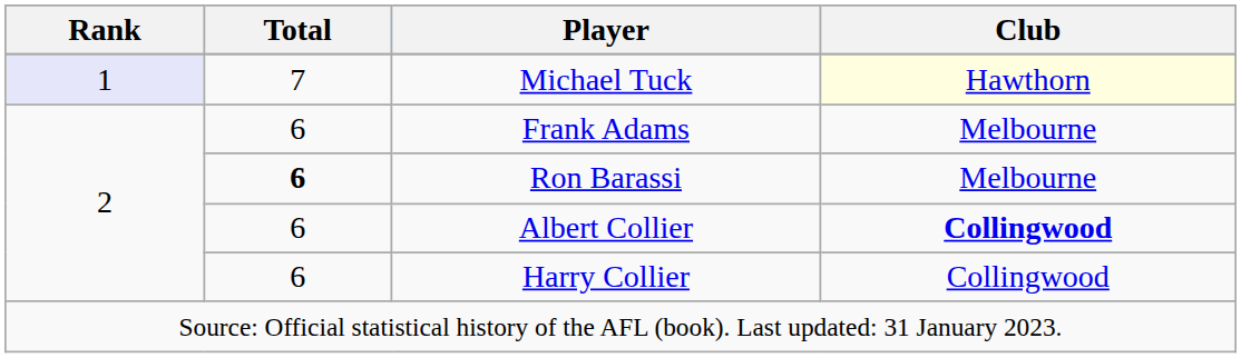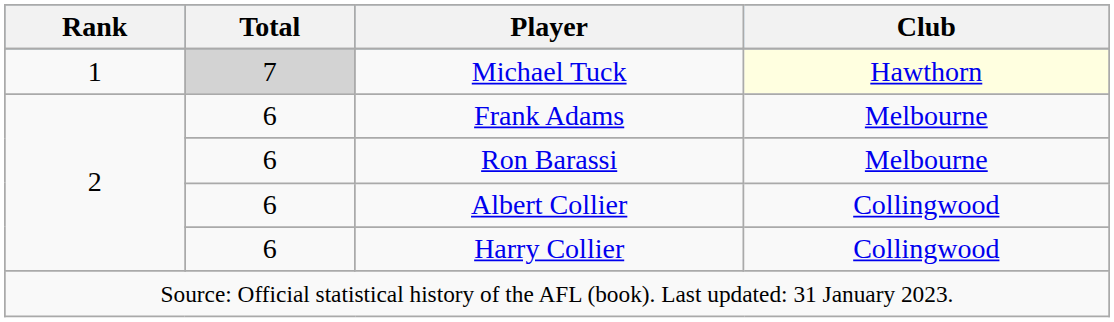Michael Tuck | Rank: lavender background -> no background
Michael Tuck | Total: no background -> lightgrey background
Ron Barassi | Total: bold -> normal
Albert Collier | Club: bold -> normal
